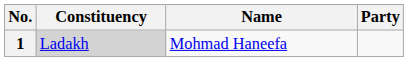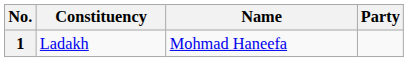1 | Constituency: lightgrey background -> no background
